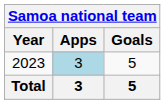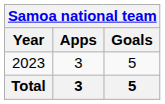2023 | Apps: lightblue background -> no background
